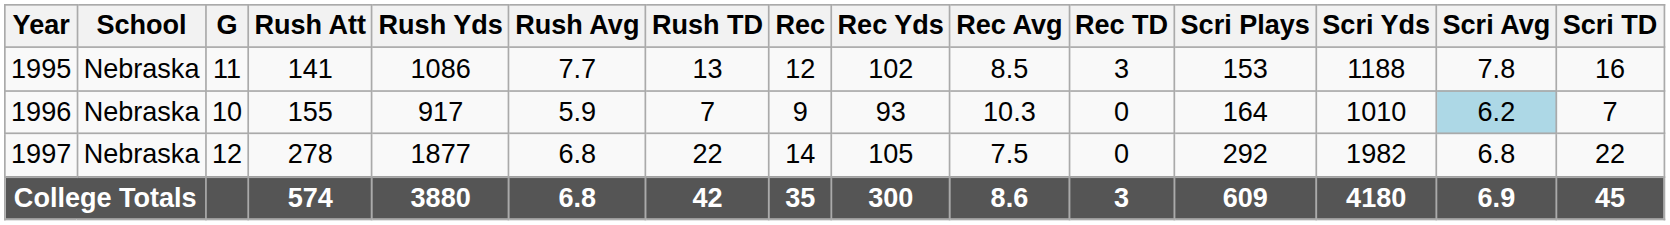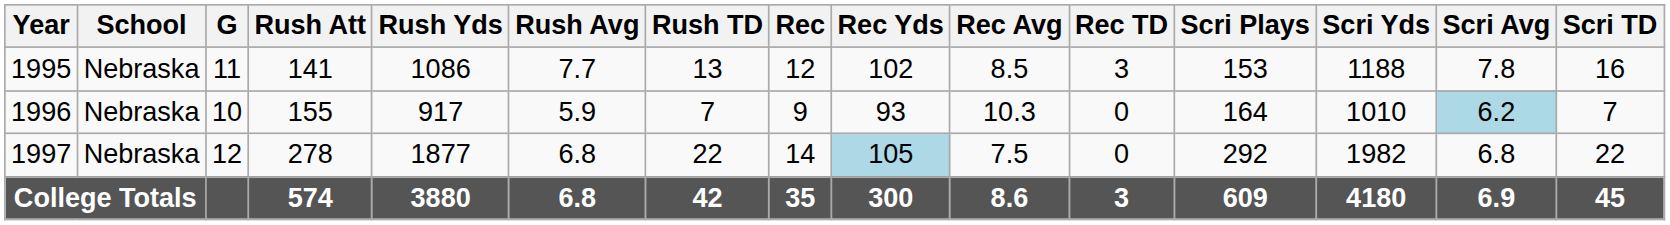1997 | Rec Yds: no background -> lightblue background
